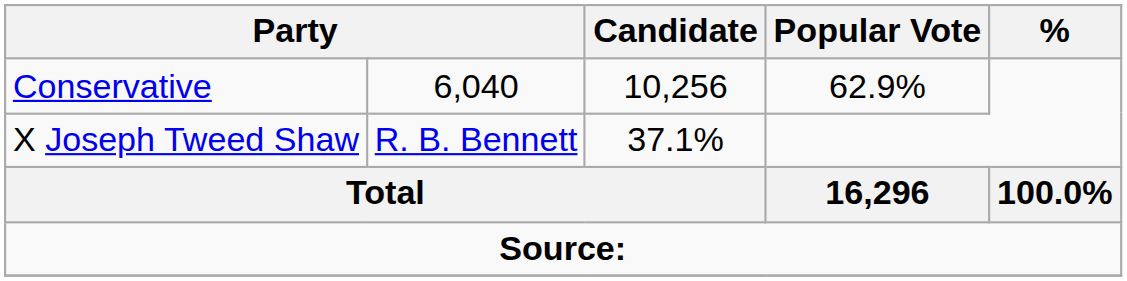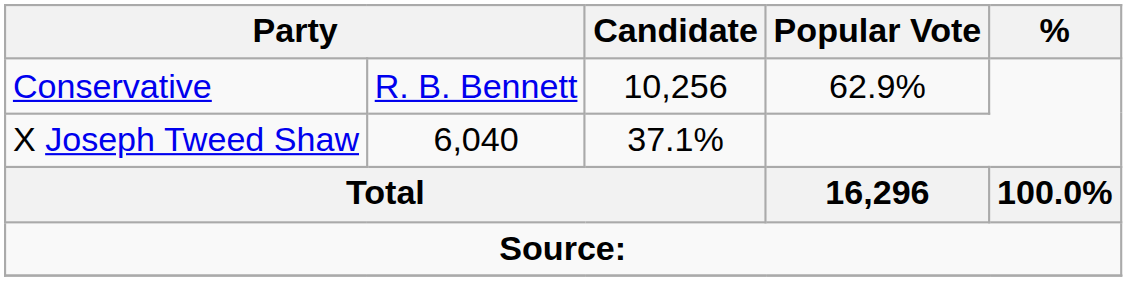Conservative | column 2: 6,040 -> R. B. Bennett
X Joseph Tweed Shaw | column 2: R. B. Bennett -> 6,040
